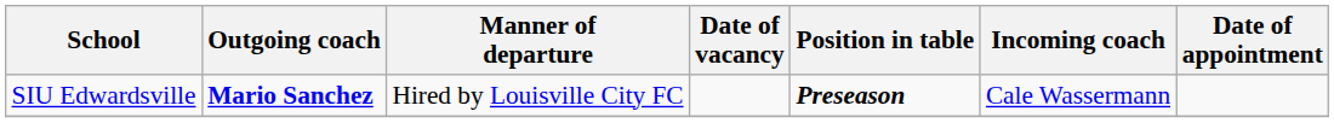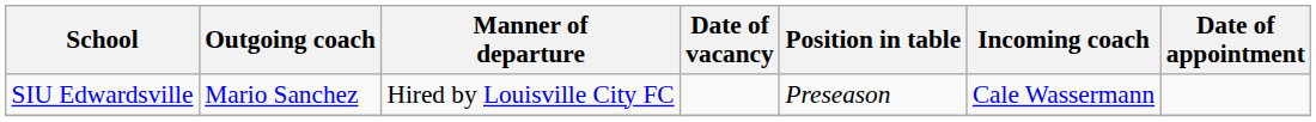SIU Edwardsville | Outgoing coach: bold -> normal
SIU Edwardsville | Position in table: bold -> normal
